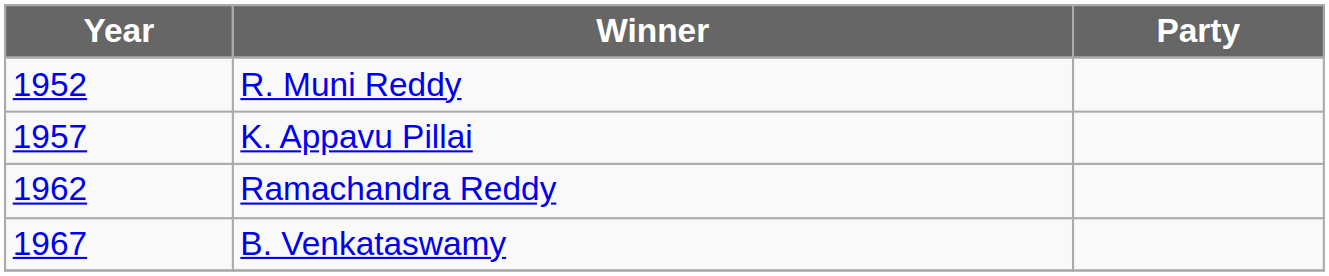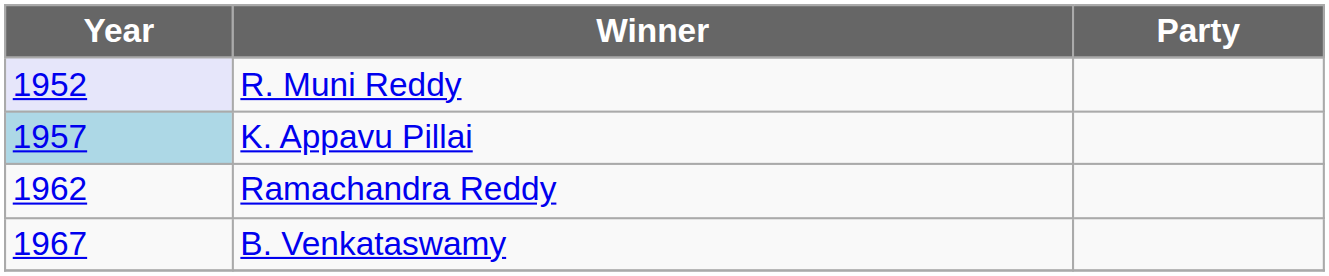R. Muni Reddy | Year: no background -> lavender background
K. Appavu Pillai | Year: no background -> lightblue background
